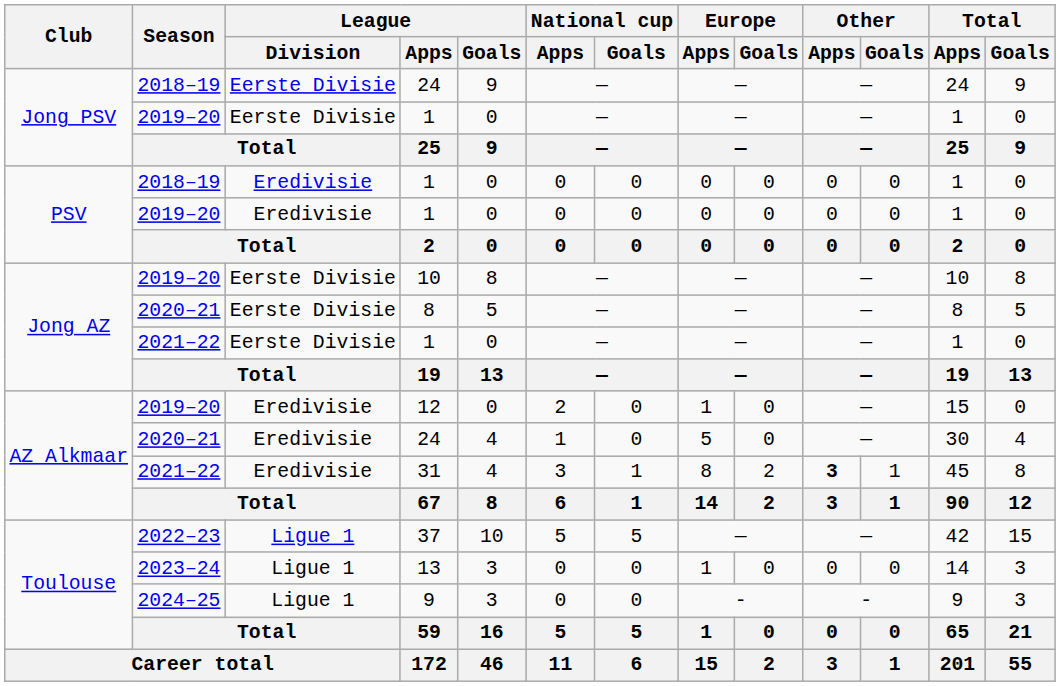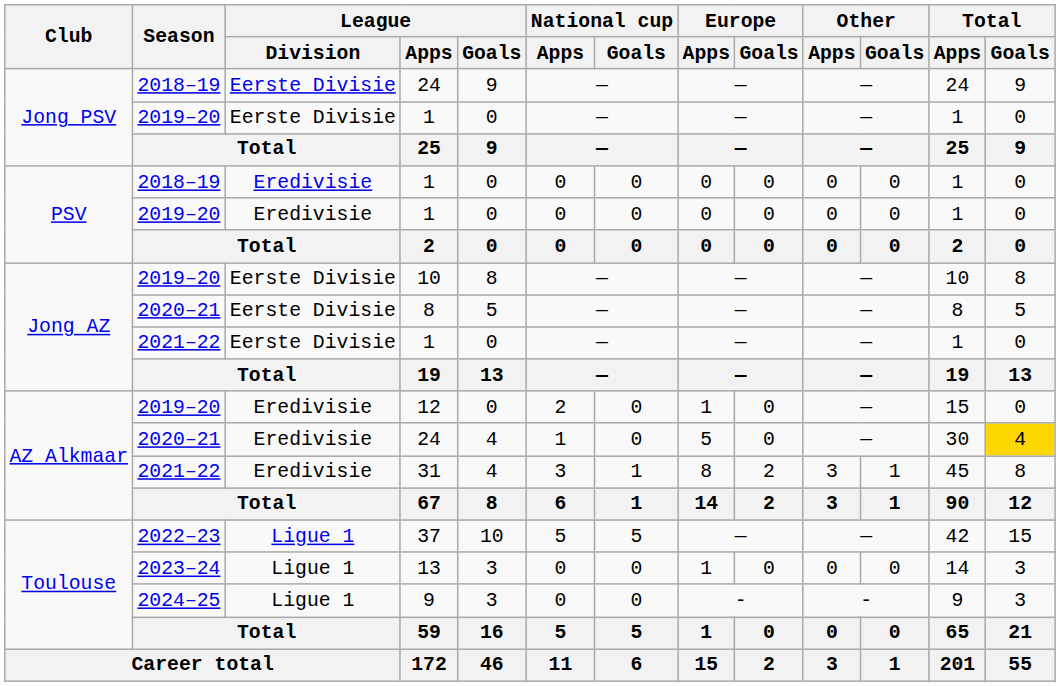2020–21 / 24 | Total / Goals: no background -> gold background
31 | Other / Apps: bold -> normal
